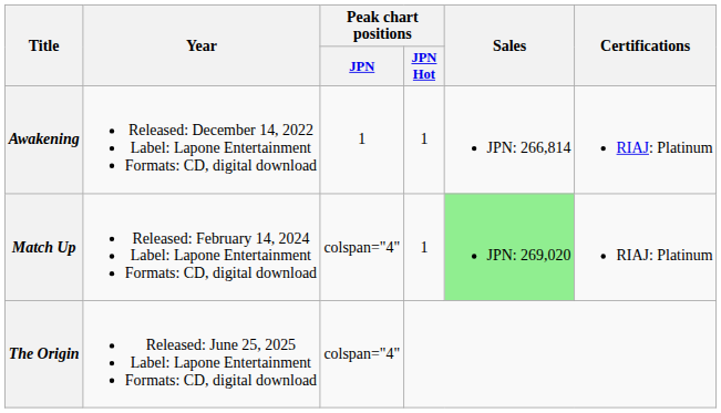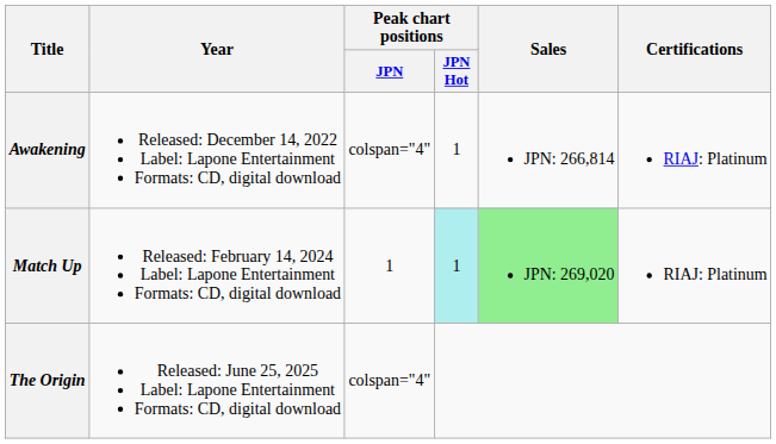Awakening | Peak chart positions / JPN: 1 -> colspan="4"
Match Up | Peak chart positions / JPN: colspan="4" -> 1
Match Up | Peak chart positions / JPN Hot: no background -> paleturquoise background
